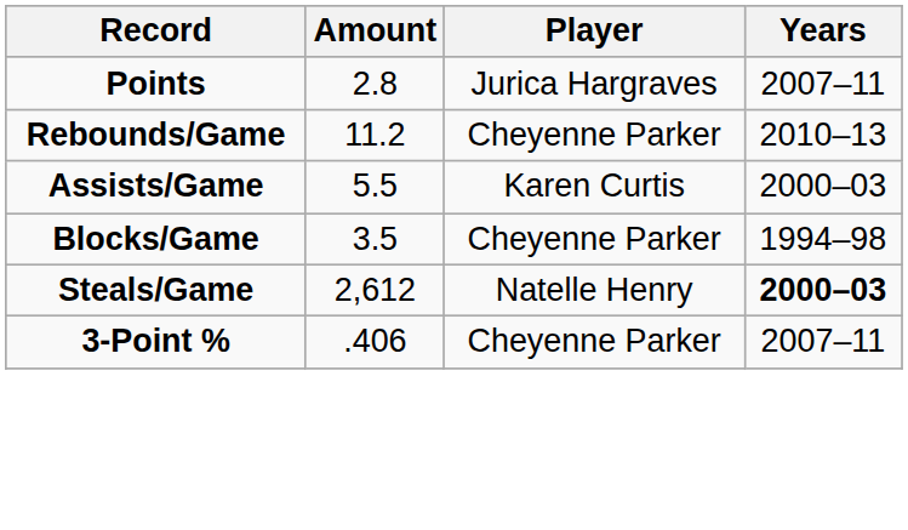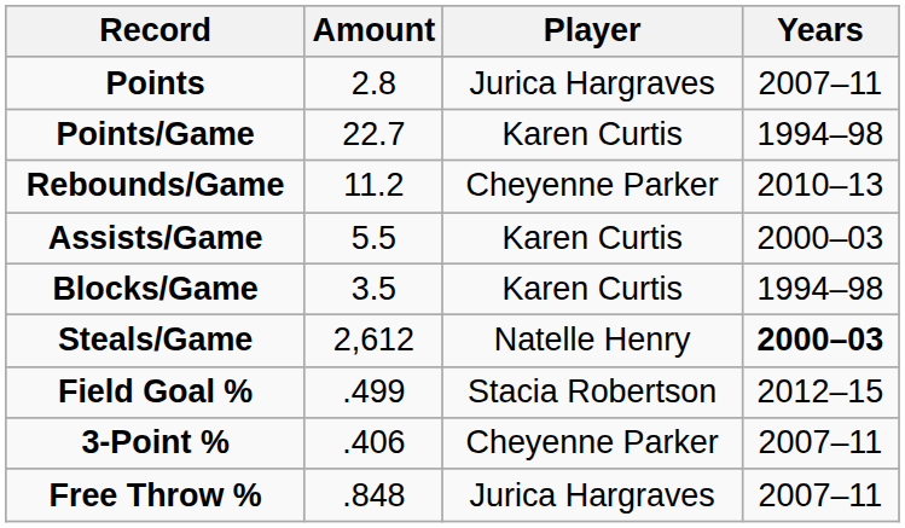+ row: Points/Game | 22.7 | Karen Curtis | 1994–98
Blocks/Game | Player: Cheyenne Parker -> Karen Curtis
+ row: Field Goal % | .499 | Stacia Robertson | 2012–15
+ row: Free Throw % | .848 | Jurica Hargraves | 2007–11
